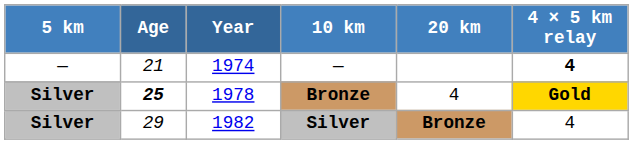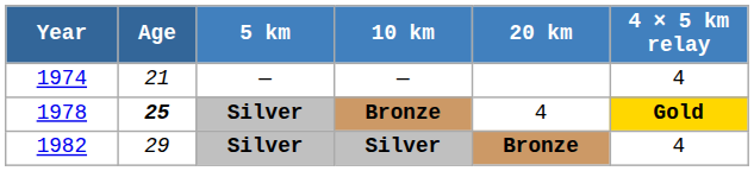columns swapped: Year <-> 5 km
row 2 | 4 × 5 km relay: bold -> normal
